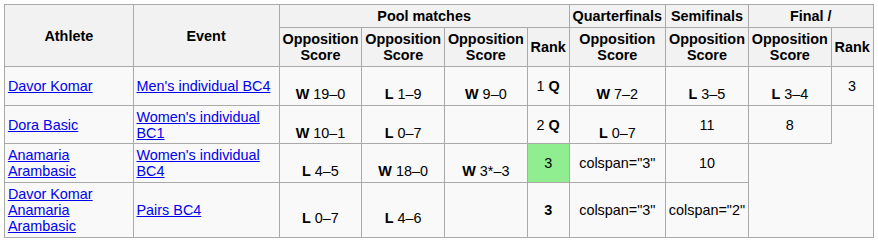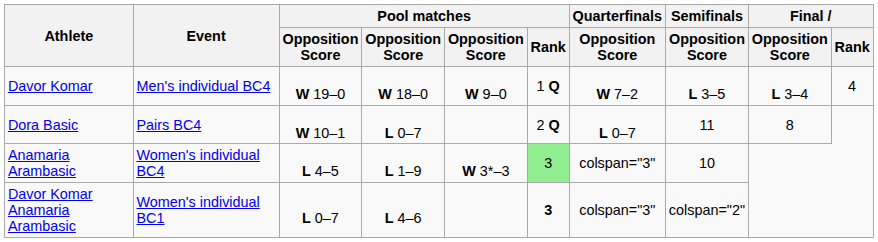Davor Komar | column 4: L 1–9 -> W 18–0
Davor Komar | Final / Rank: 3 -> 4
Dora Basic | Event: Women's individual BC1 -> Pairs BC4
Anamaria Arambasic | column 4: W 18–0 -> L 1–9
Davor Komar Anamaria Arambasic | Event: Pairs BC4 -> Women's individual BC1
